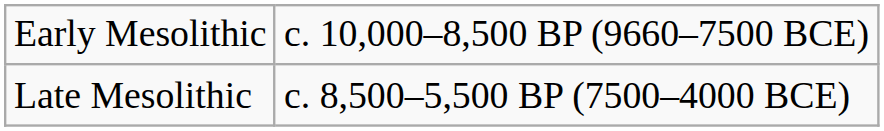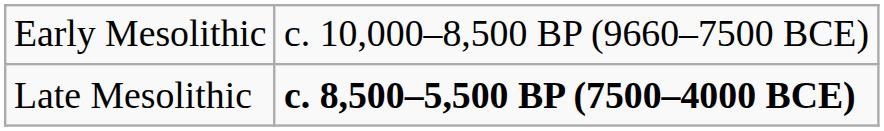Late Mesolithic | column 2: normal -> bold
